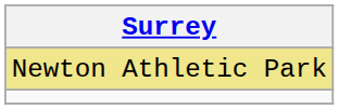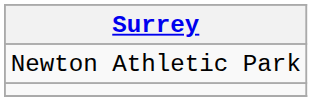row 2 | column 1: khaki background -> no background
